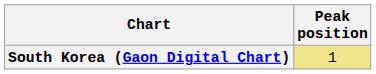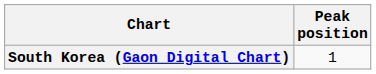South Korea (Gaon Digital Chart) | Peak position: khaki background -> no background
